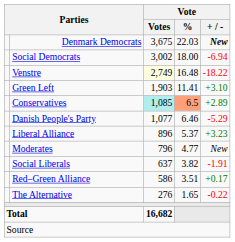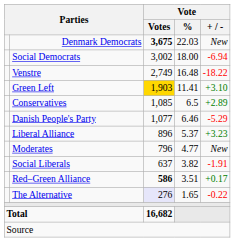Denmark Democrats | Vote / Votes: normal -> bold
Denmark Democrats | Vote / + / -: bold -> normal
Venstre | Vote / Votes: lightyellow background -> no background
Green Left | Vote / Votes: no background -> gold background
Conservatives | Vote / Votes: paleturquoise background -> no background
Conservatives | Vote / %: lightsalmon background -> no background
Red–Green Alliance | Vote / Votes: normal -> bold
The Alternative | Vote / Votes: no background -> lavender background
